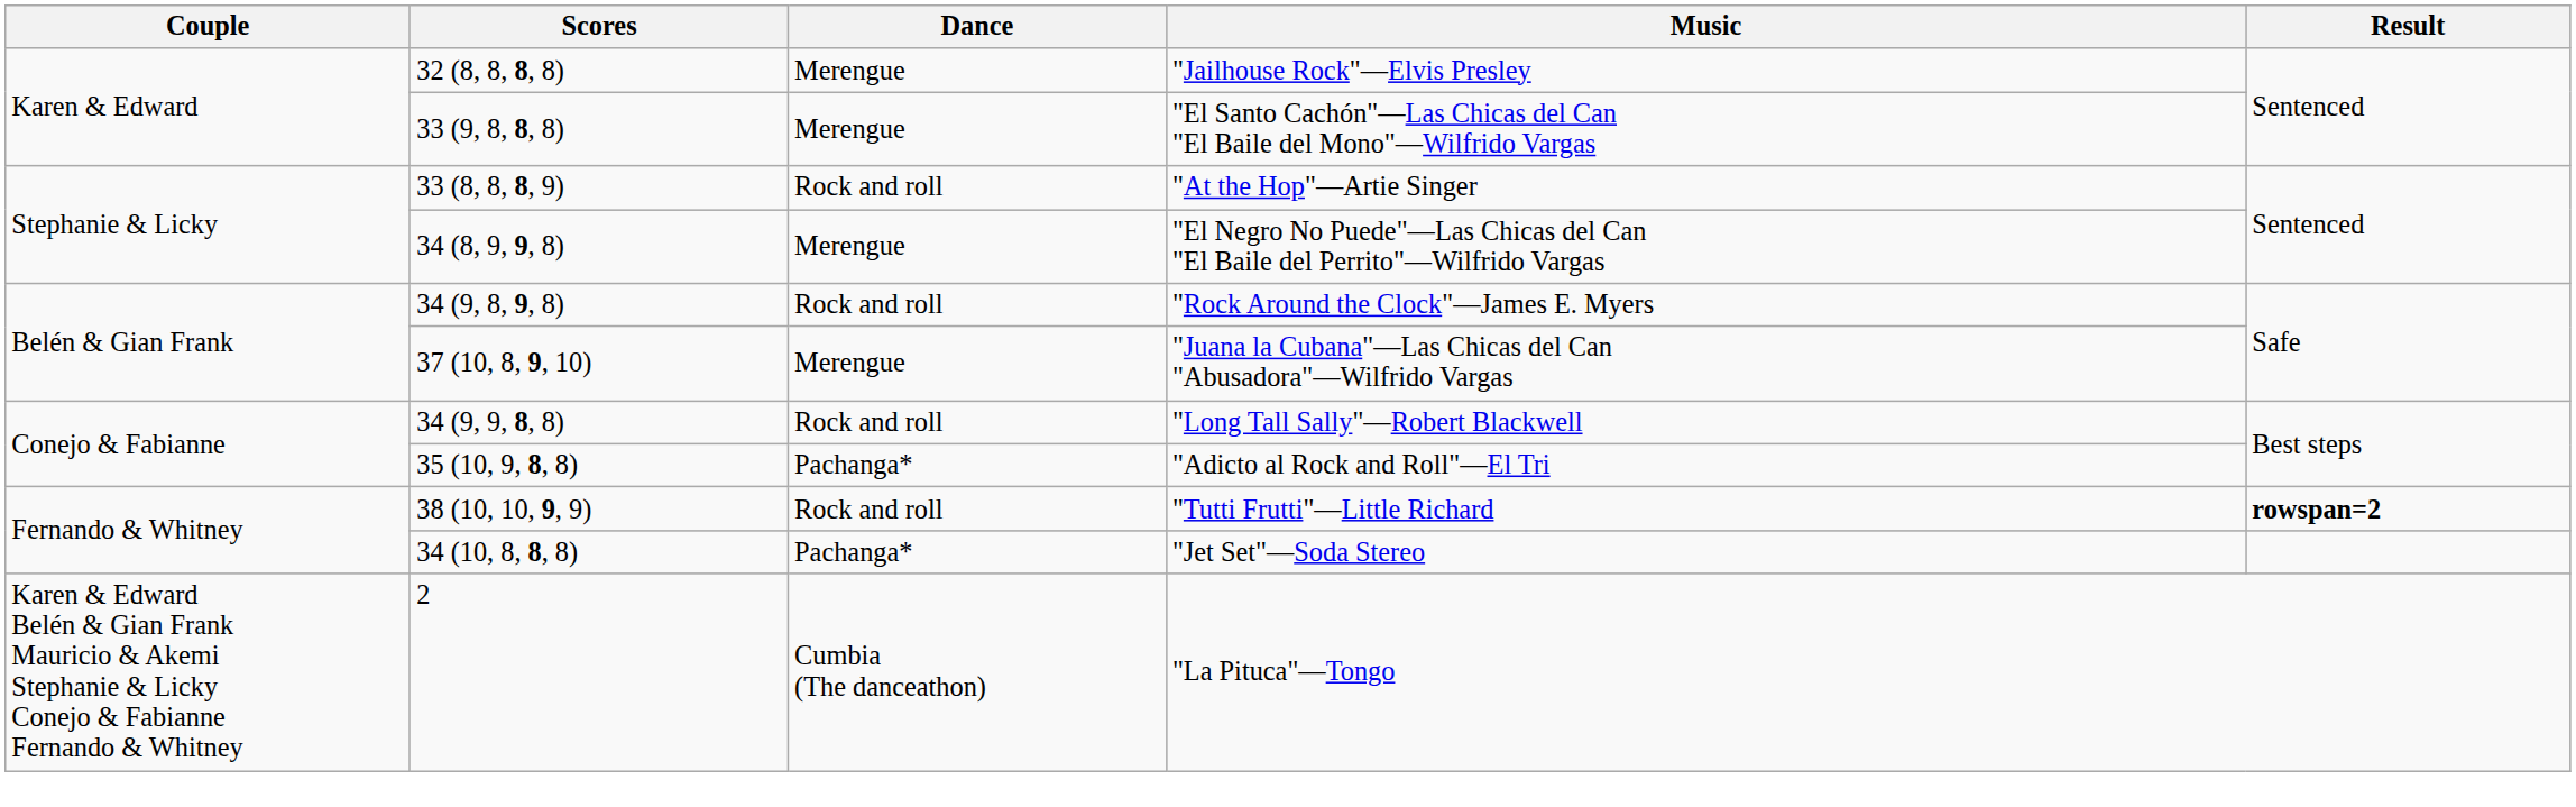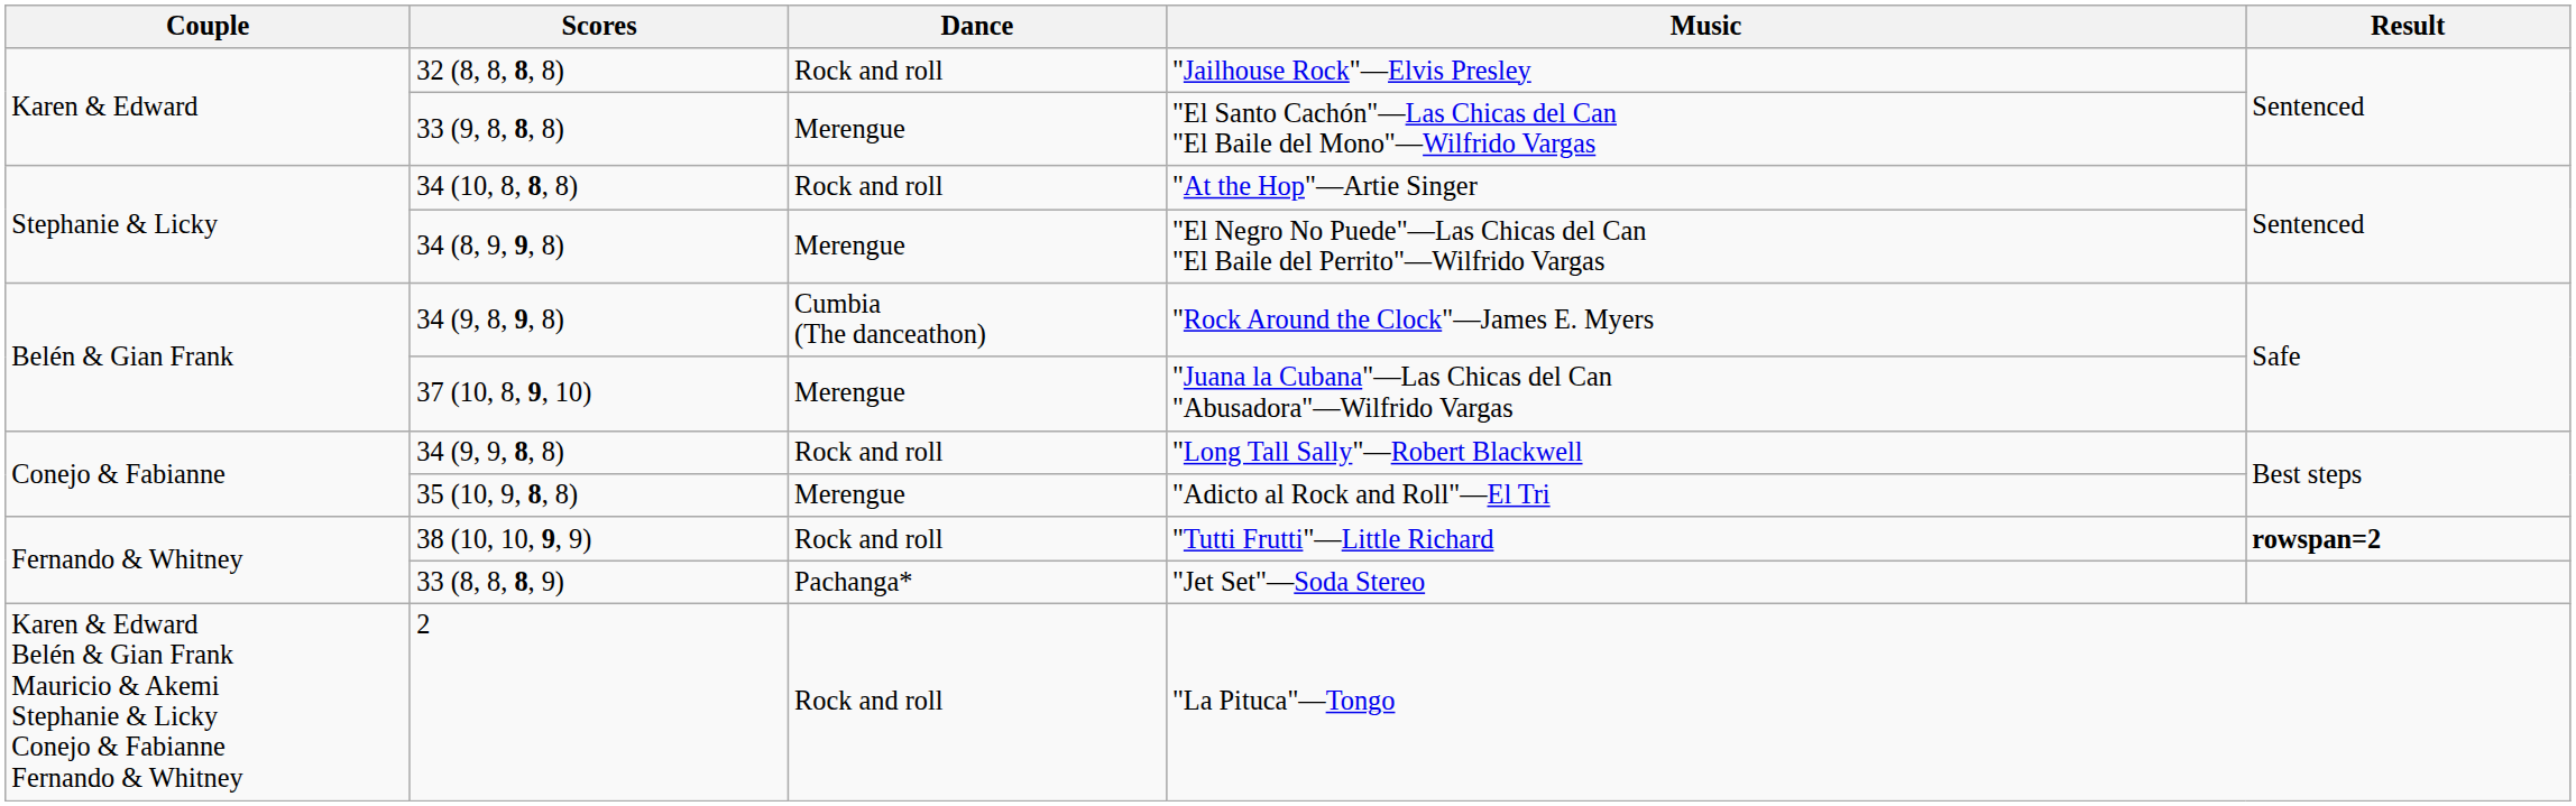"Jailhouse Rock"—Elvis Presley | Dance: Merengue -> Rock and roll
"At the Hop"—Artie Singer | Scores: 33 (8, 8, 8, 9) -> 34 (10, 8, 8, 8)
"Rock Around the Clock"—James E. Myers | Dance: Rock and roll -> Cumbia (The danceathon)
"Adicto al Rock and Roll"—El Tri | Dance: Pachanga* -> Merengue
"Jet Set"—Soda Stereo | Scores: 34 (10, 8, 8, 8) -> 33 (8, 8, 8, 9)
"La Pituca"—Tongo | Dance: Cumbia (The danceathon) -> Rock and roll
